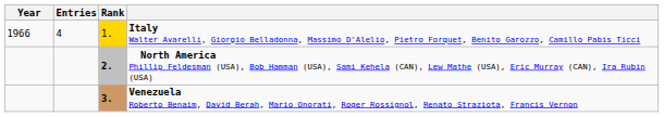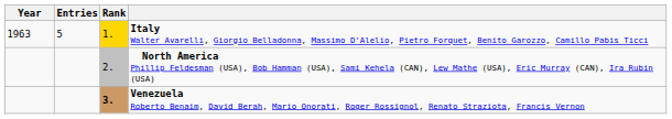row 2 | Year: 1966 -> 1963
row 2 | Entries: 4 -> 5
row 3 | Rank: bold -> normal
